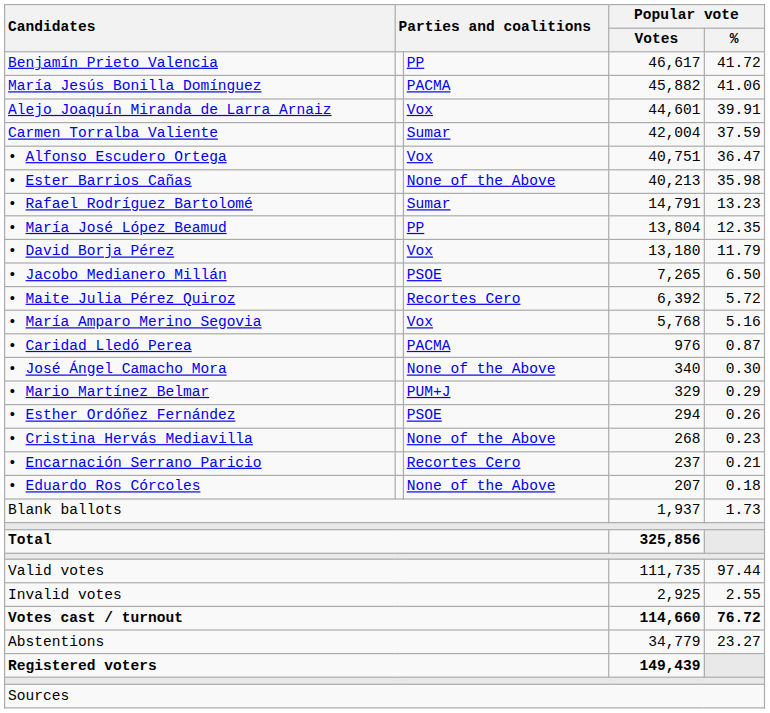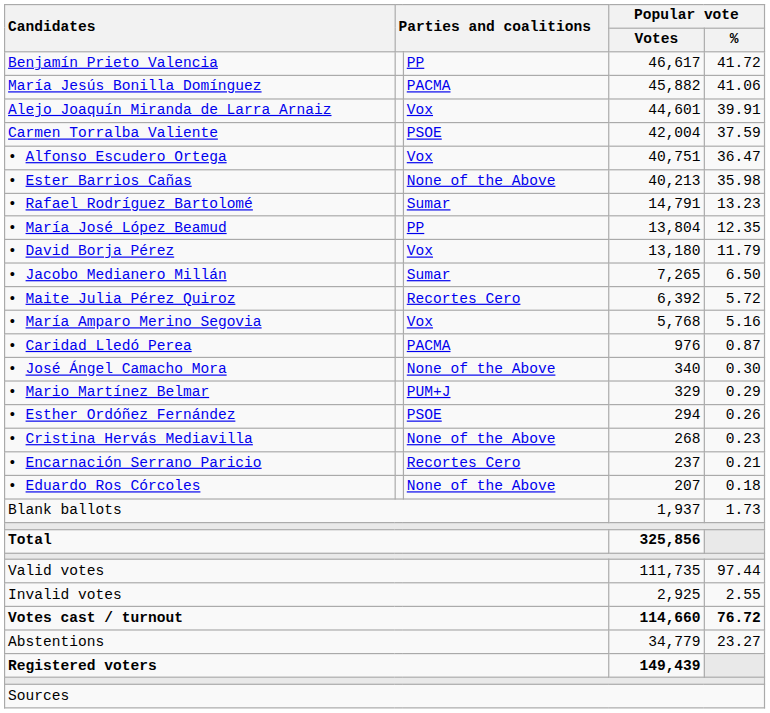Carmen Torralba Valiente | column 3: Sumar -> PSOE
• Jacobo Medianero Millán | column 3: PSOE -> Sumar
